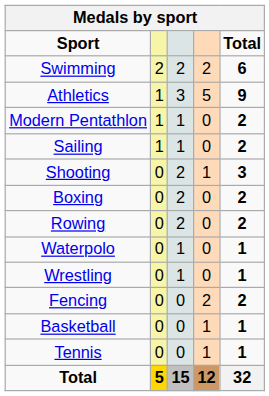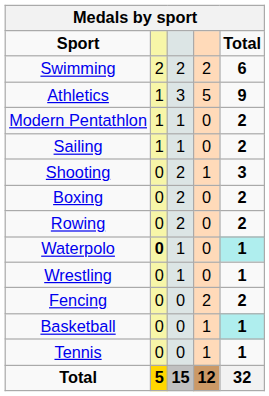Waterpolo | column 2: normal -> bold
Waterpolo | Total: no background -> paleturquoise background
Basketball | Total: no background -> paleturquoise background
